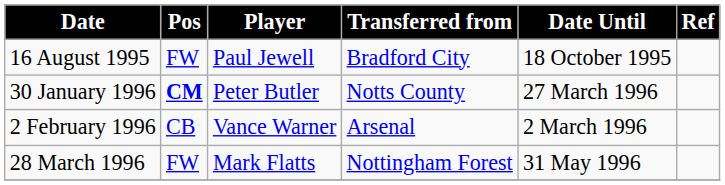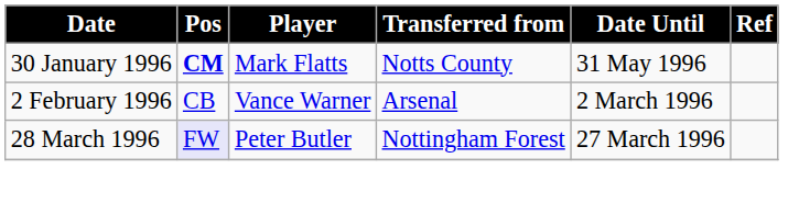- row: 16 August 1995 | FW | Paul Jewell | Bradford City | 18 October 1995
30 January 1996 | Player: Peter Butler -> Mark Flatts
30 January 1996 | Date Until: 27 March 1996 -> 31 May 1996
28 March 1996 | Pos: no background -> lavender background
28 March 1996 | Player: Mark Flatts -> Peter Butler
28 March 1996 | Date Until: 31 May 1996 -> 27 March 1996
